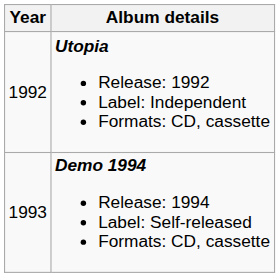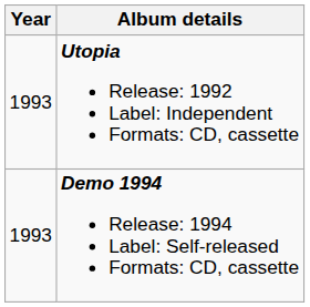row 2 | Year: 1992 -> 1993
